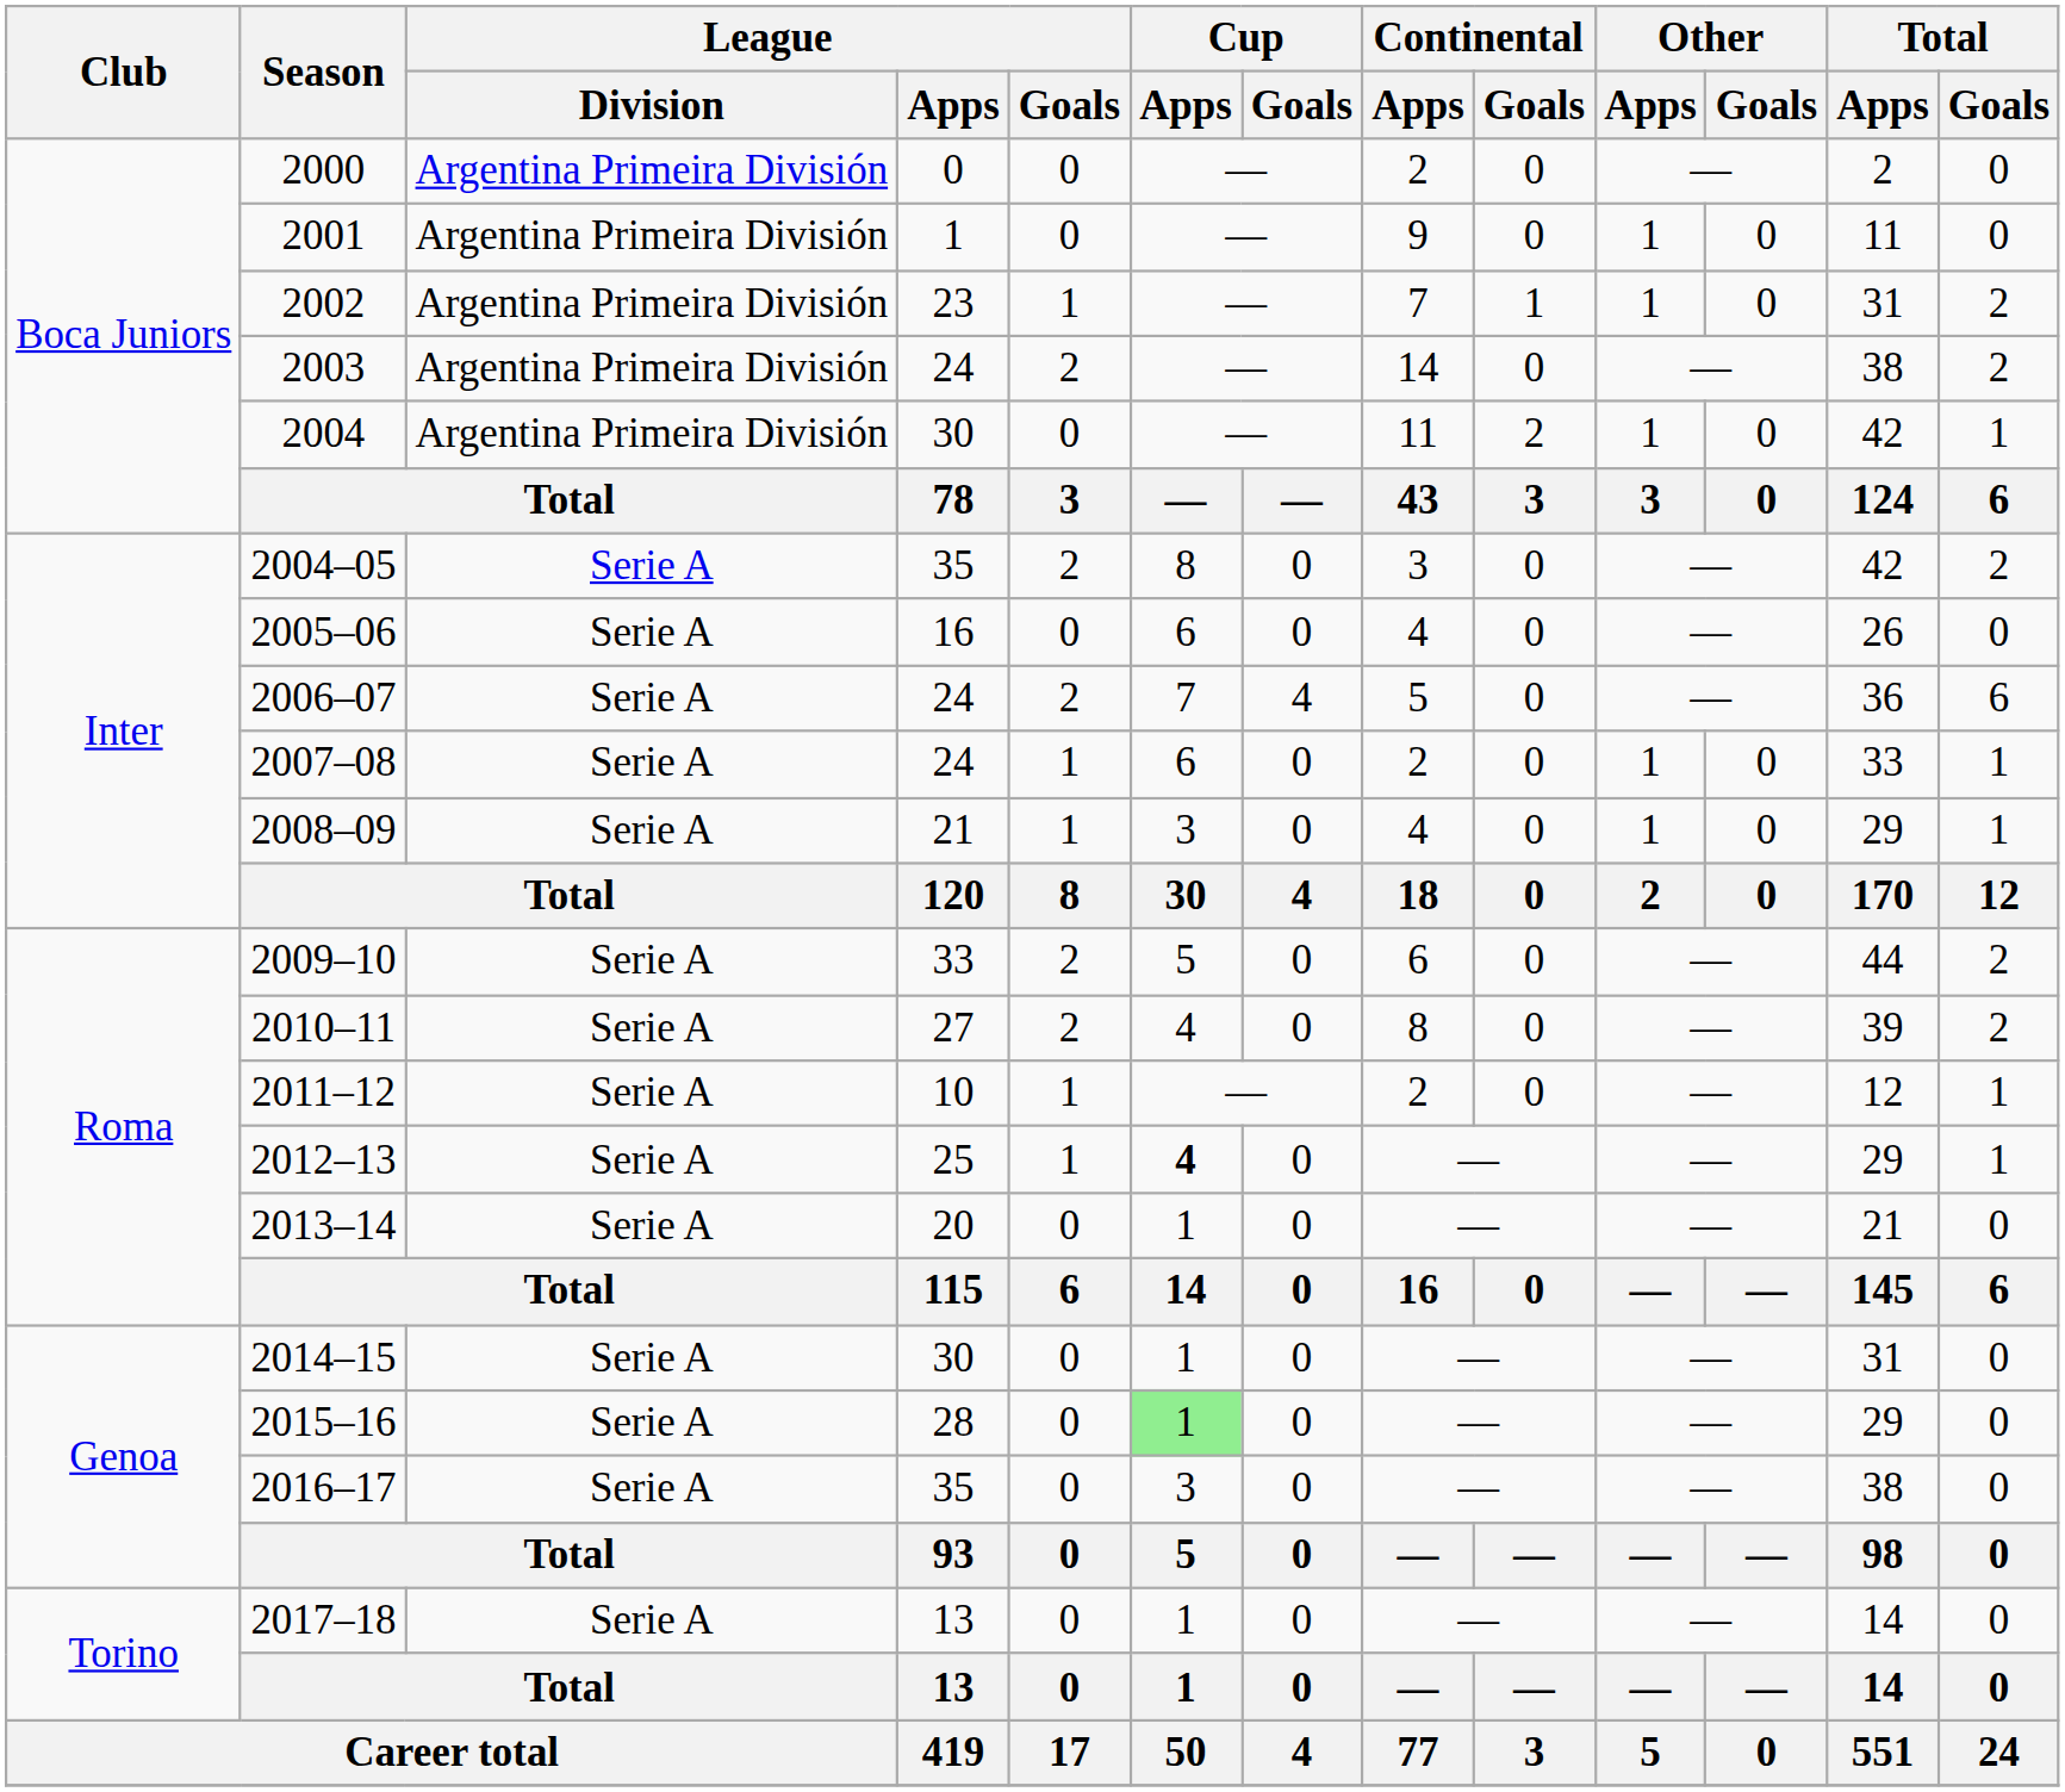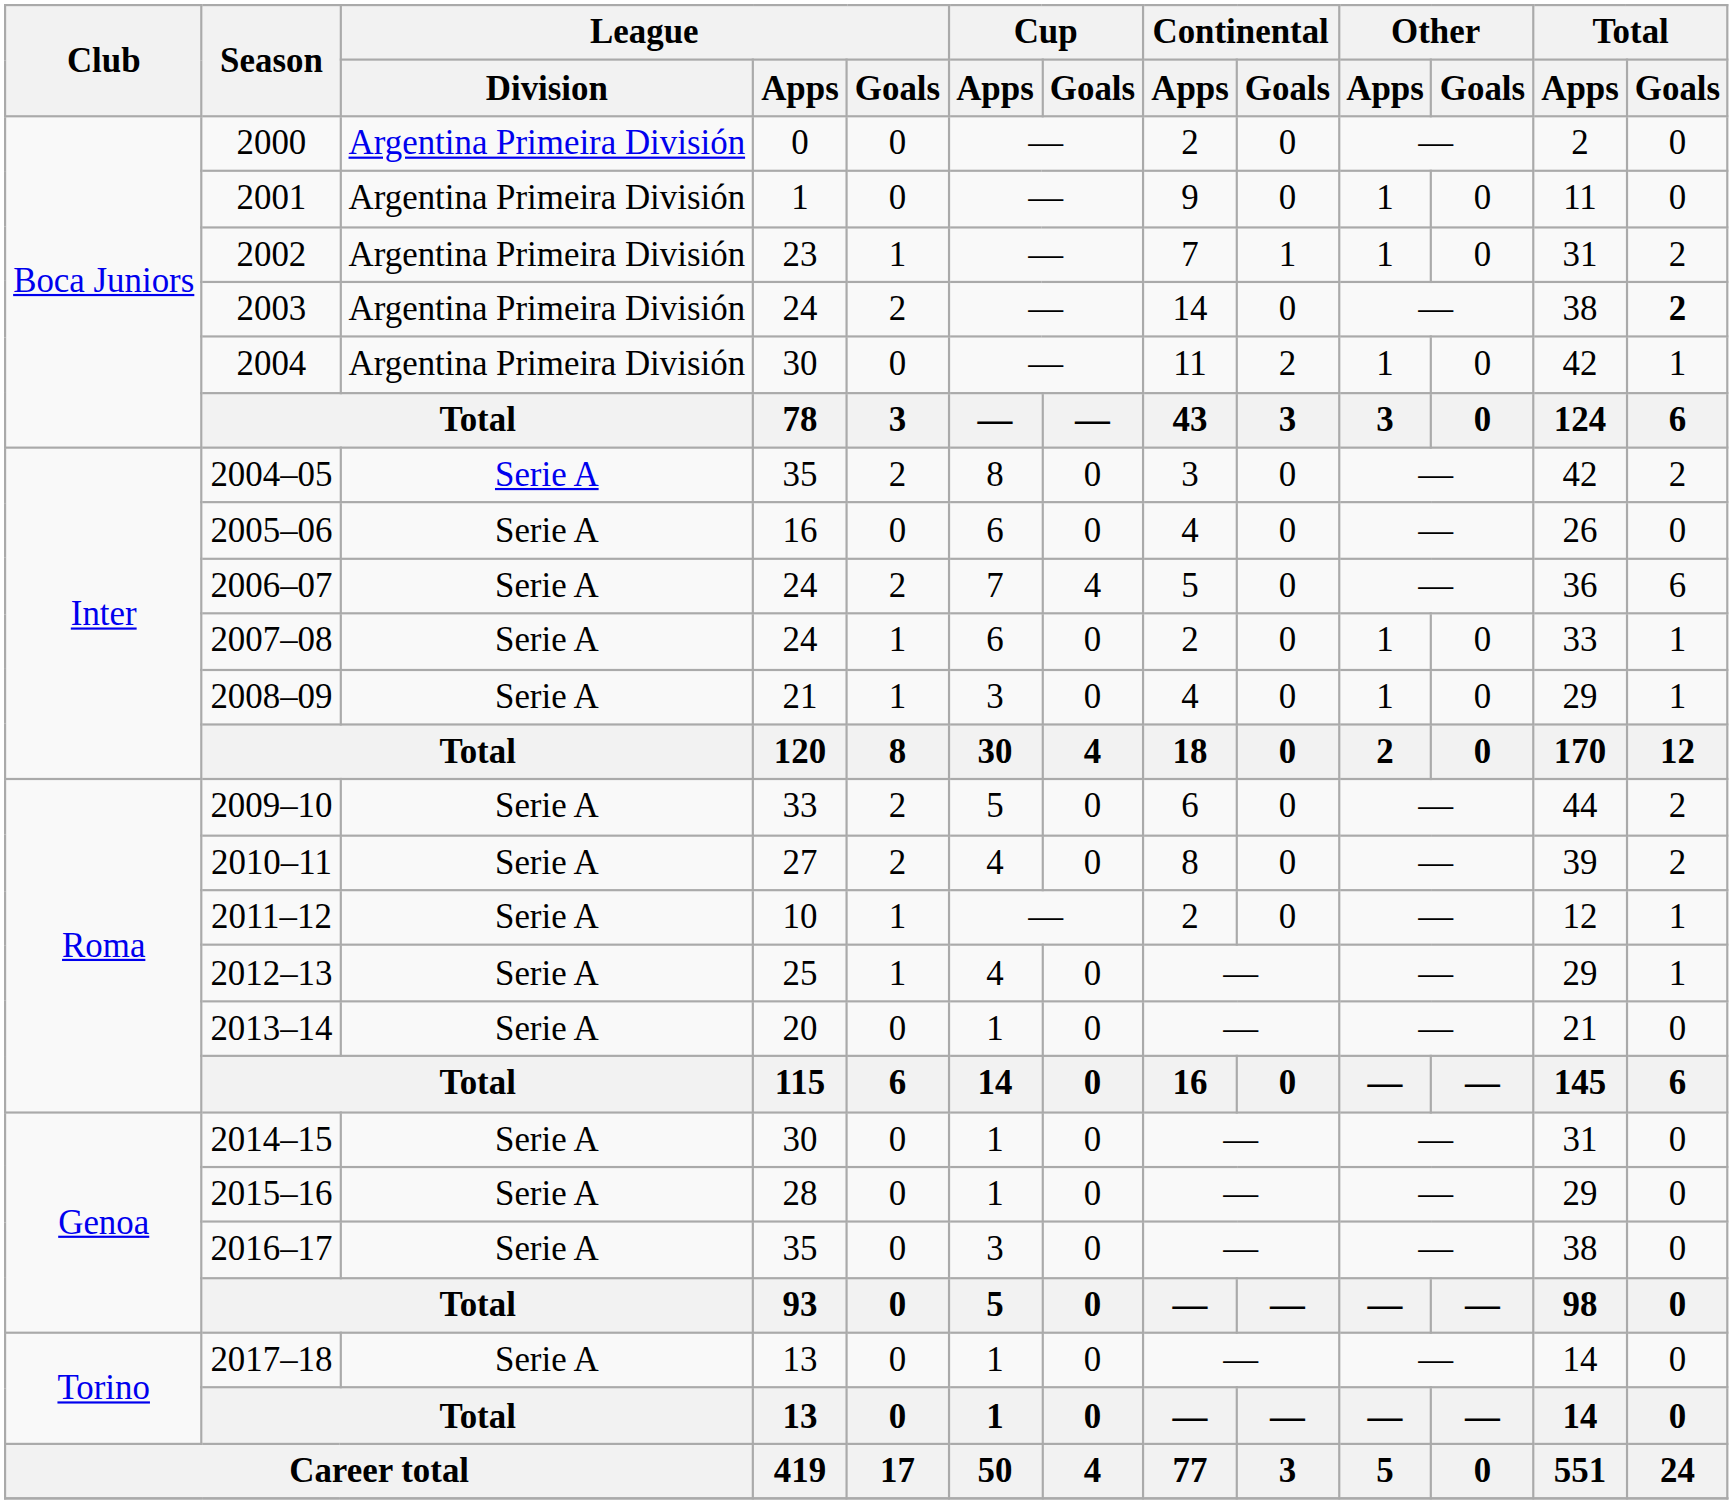2003 | Total / Goals: normal -> bold
2012–13 | Cup / Apps: bold -> normal
2015–16 | Cup / Apps: lightgreen background -> no background
